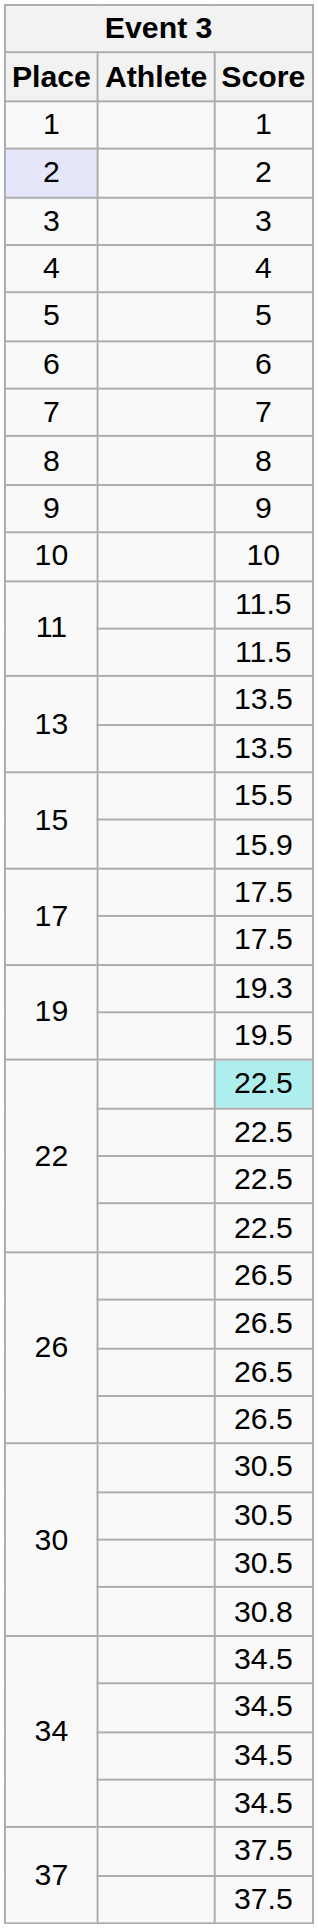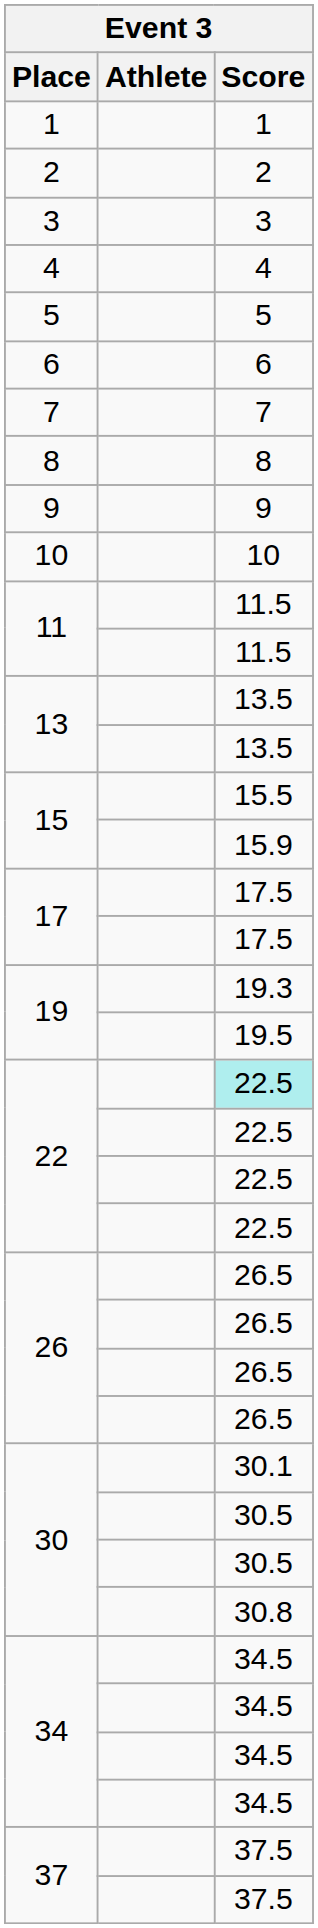row 4 | Place: lavender background -> no background
row 31 | Score: 30.5 -> 30.1
